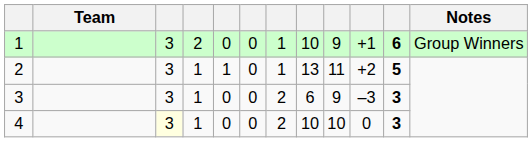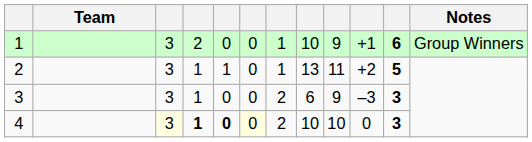4 | column 4: normal -> bold
4 | column 5: normal -> bold
4 | column 6: no background -> lightyellow background
